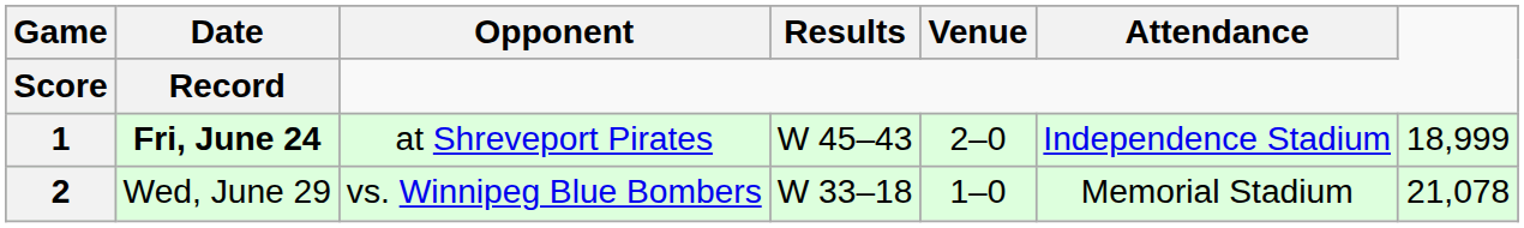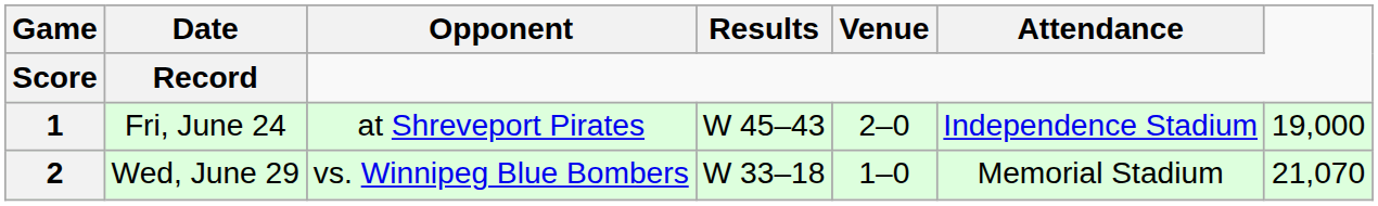1 | Date / Record: bold -> normal
1 | column 7: 18,999 -> 19,000
2 | column 7: 21,078 -> 21,070
